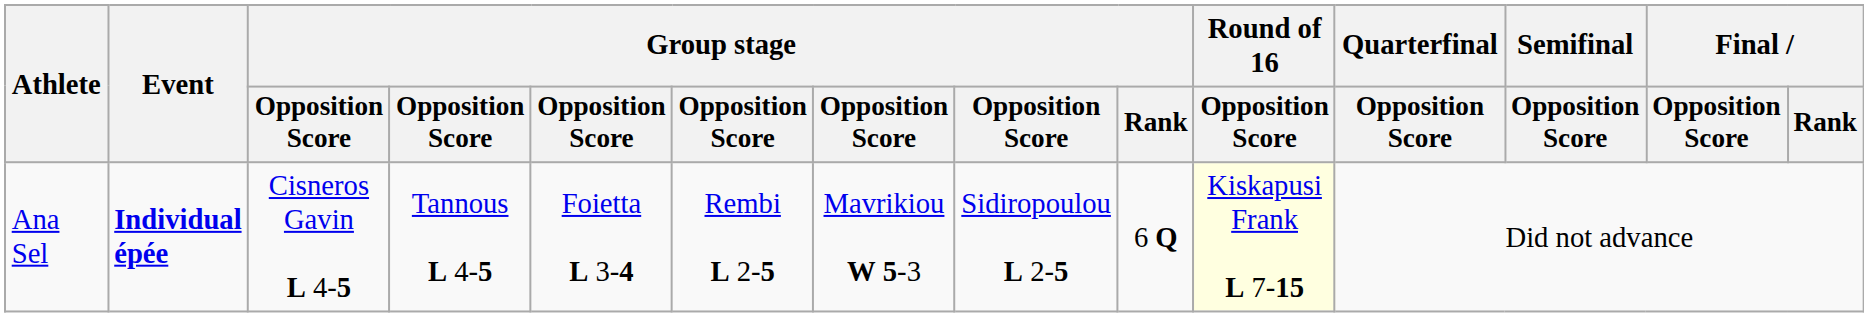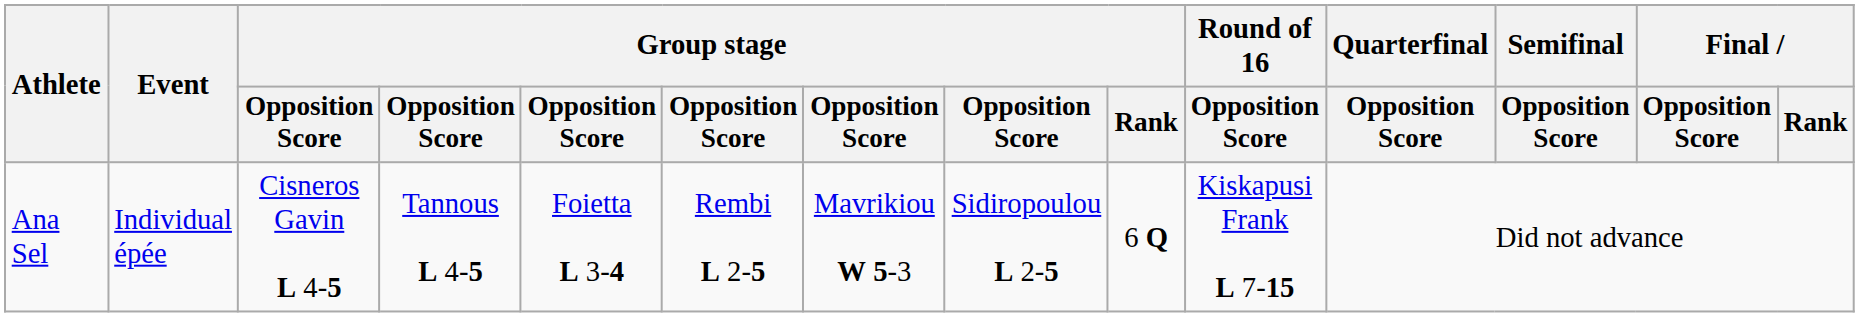Ana Sel | Event: bold -> normal
Ana Sel | Round of 16 / Opposition Score: lightyellow background -> no background
